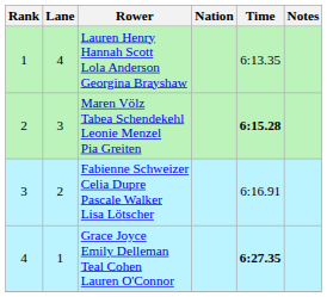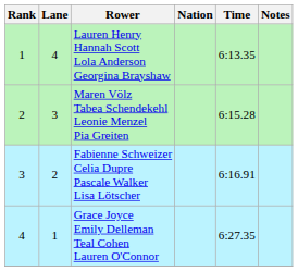Maren Völz Tabea Schendekehl Leonie Menzel Pia Greiten | Time: bold -> normal
Grace Joyce Emily Delleman Teal Cohen Lauren O'Connor | Time: bold -> normal
